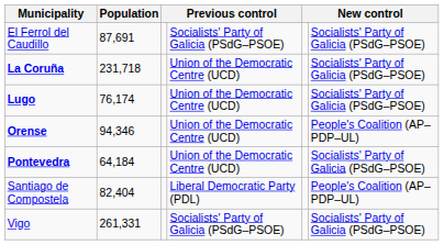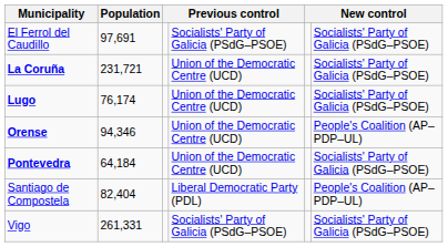El Ferrol del Caudillo | Population: 87,691 -> 97,691
La Coruña | Population: 231,718 -> 231,721
